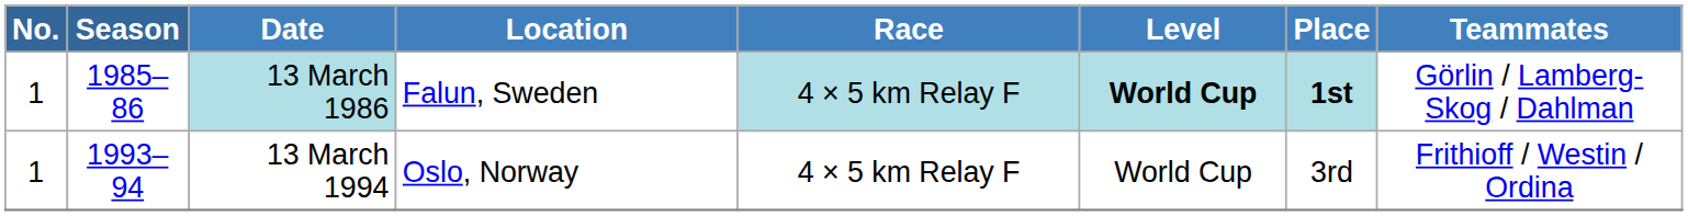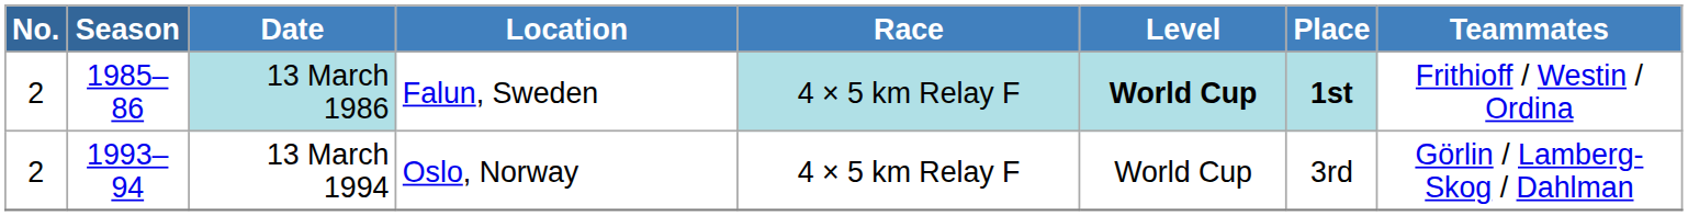13 March 1986 | No.: 1 -> 2
13 March 1986 | Teammates: Görlin / Lamberg-Skog / Dahlman -> Frithioff / Westin / Ordina
13 March 1994 | No.: 1 -> 2
13 March 1994 | Teammates: Frithioff / Westin / Ordina -> Görlin / Lamberg-Skog / Dahlman
